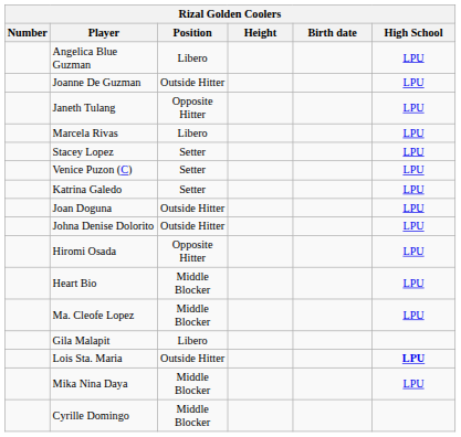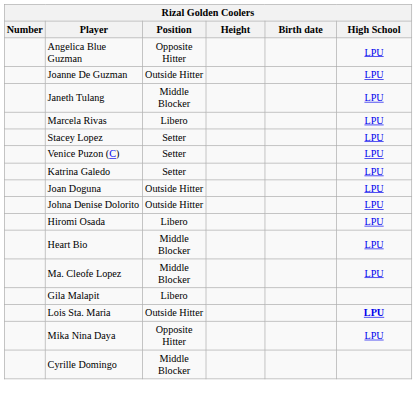Angelica Blue Guzman | Position: Libero -> Opposite Hitter
Janeth Tulang | Position: Opposite Hitter -> Middle Blocker
Hiromi Osada | Position: Opposite Hitter -> Libero
Mika Nina Daya | Position: Middle Blocker -> Opposite Hitter
